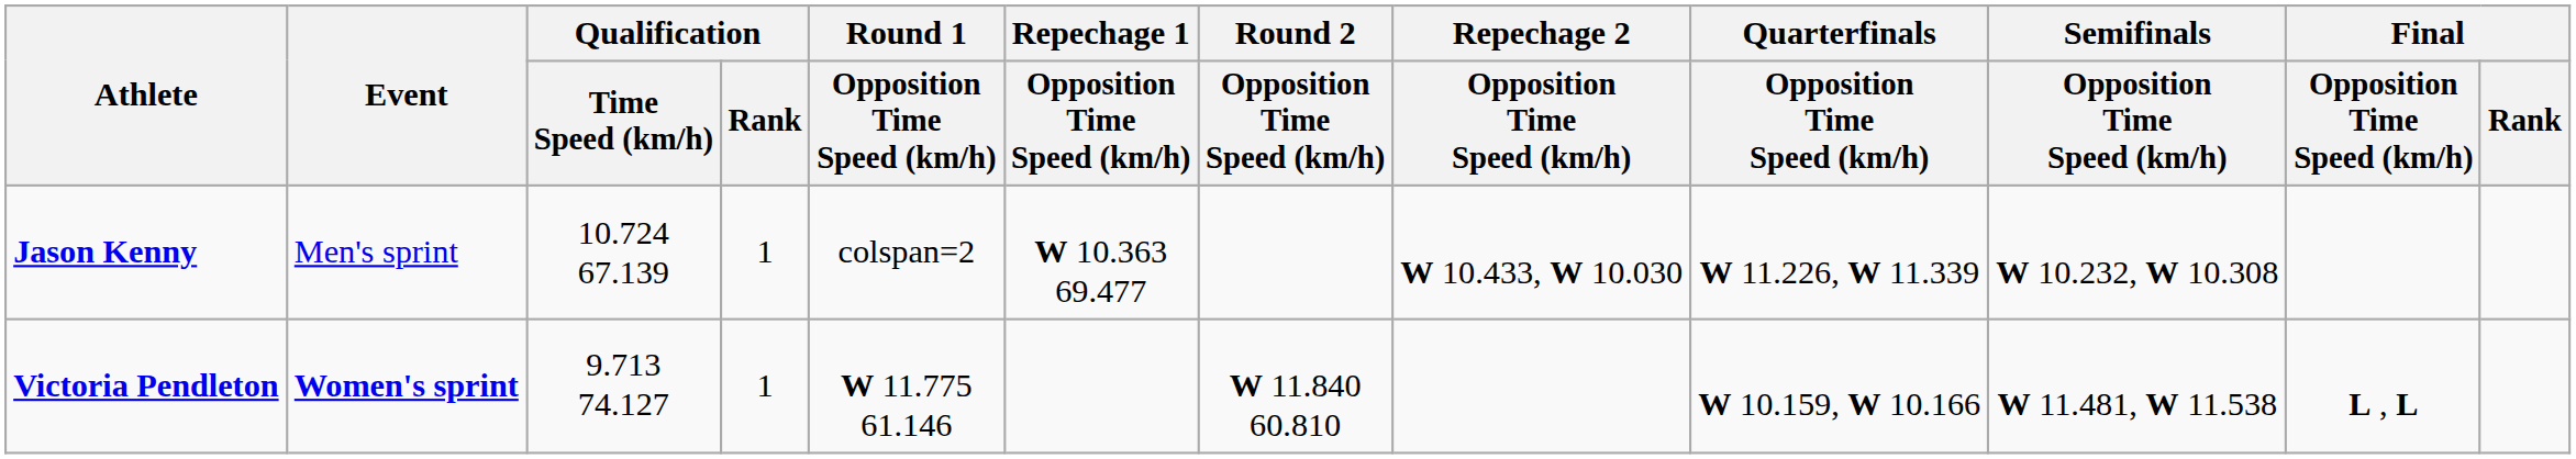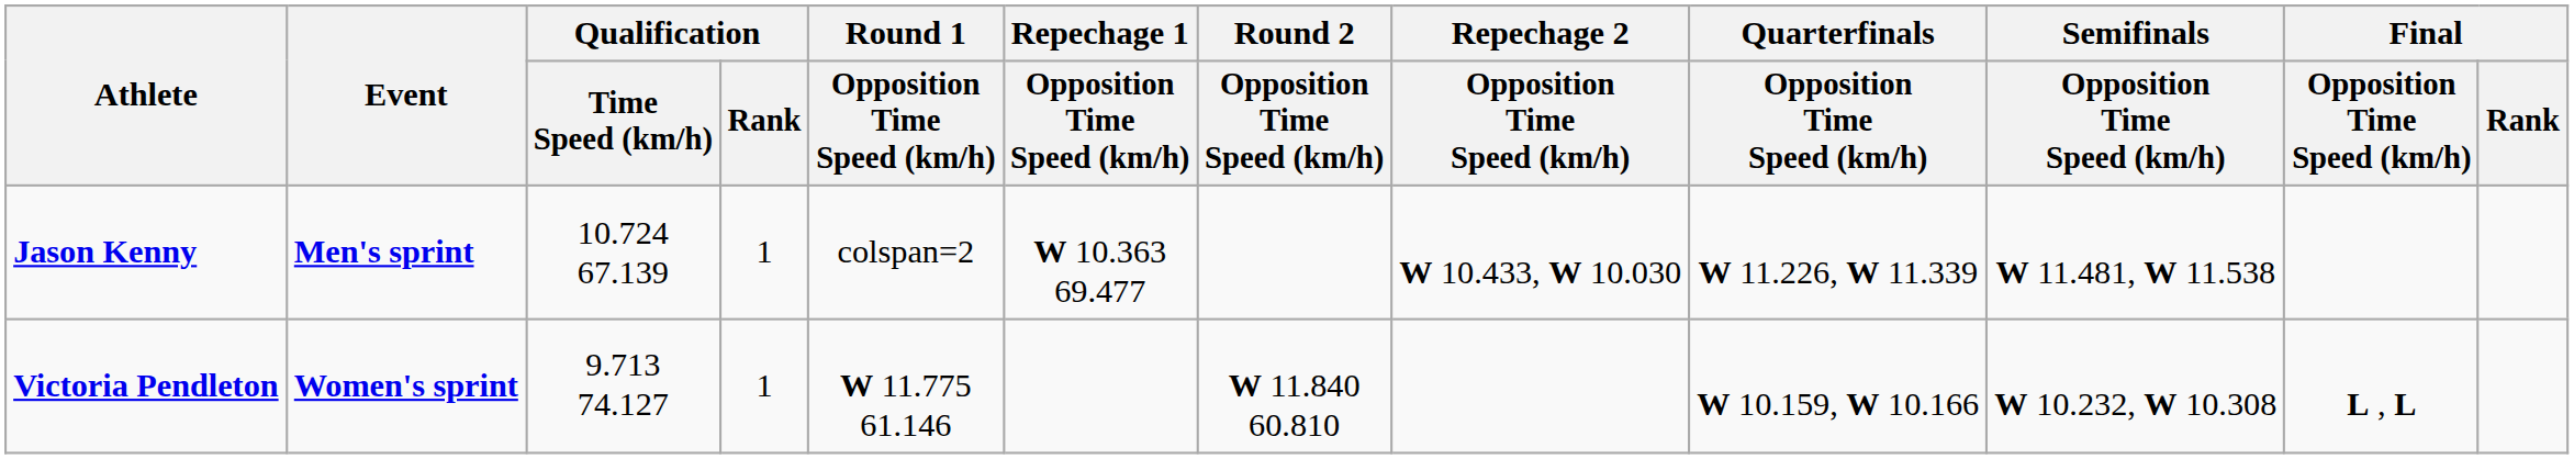Jason Kenny | Event: normal -> bold
Jason Kenny | Semifinals / Opposition Time Speed (km/h): W 10.232, W 10.308 -> W 11.481, W 11.538
Victoria Pendleton | Semifinals / Opposition Time Speed (km/h): W 11.481, W 11.538 -> W 10.232, W 10.308
